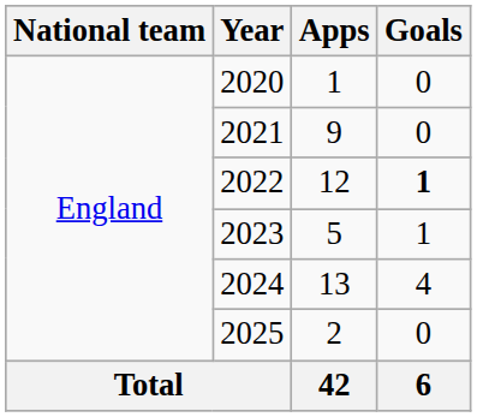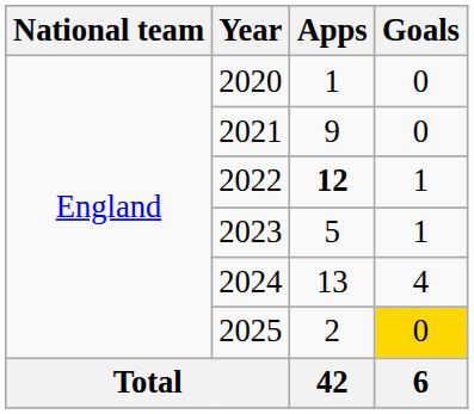2022 | Apps: normal -> bold
2022 | Goals: bold -> normal
2025 | Goals: no background -> gold background
